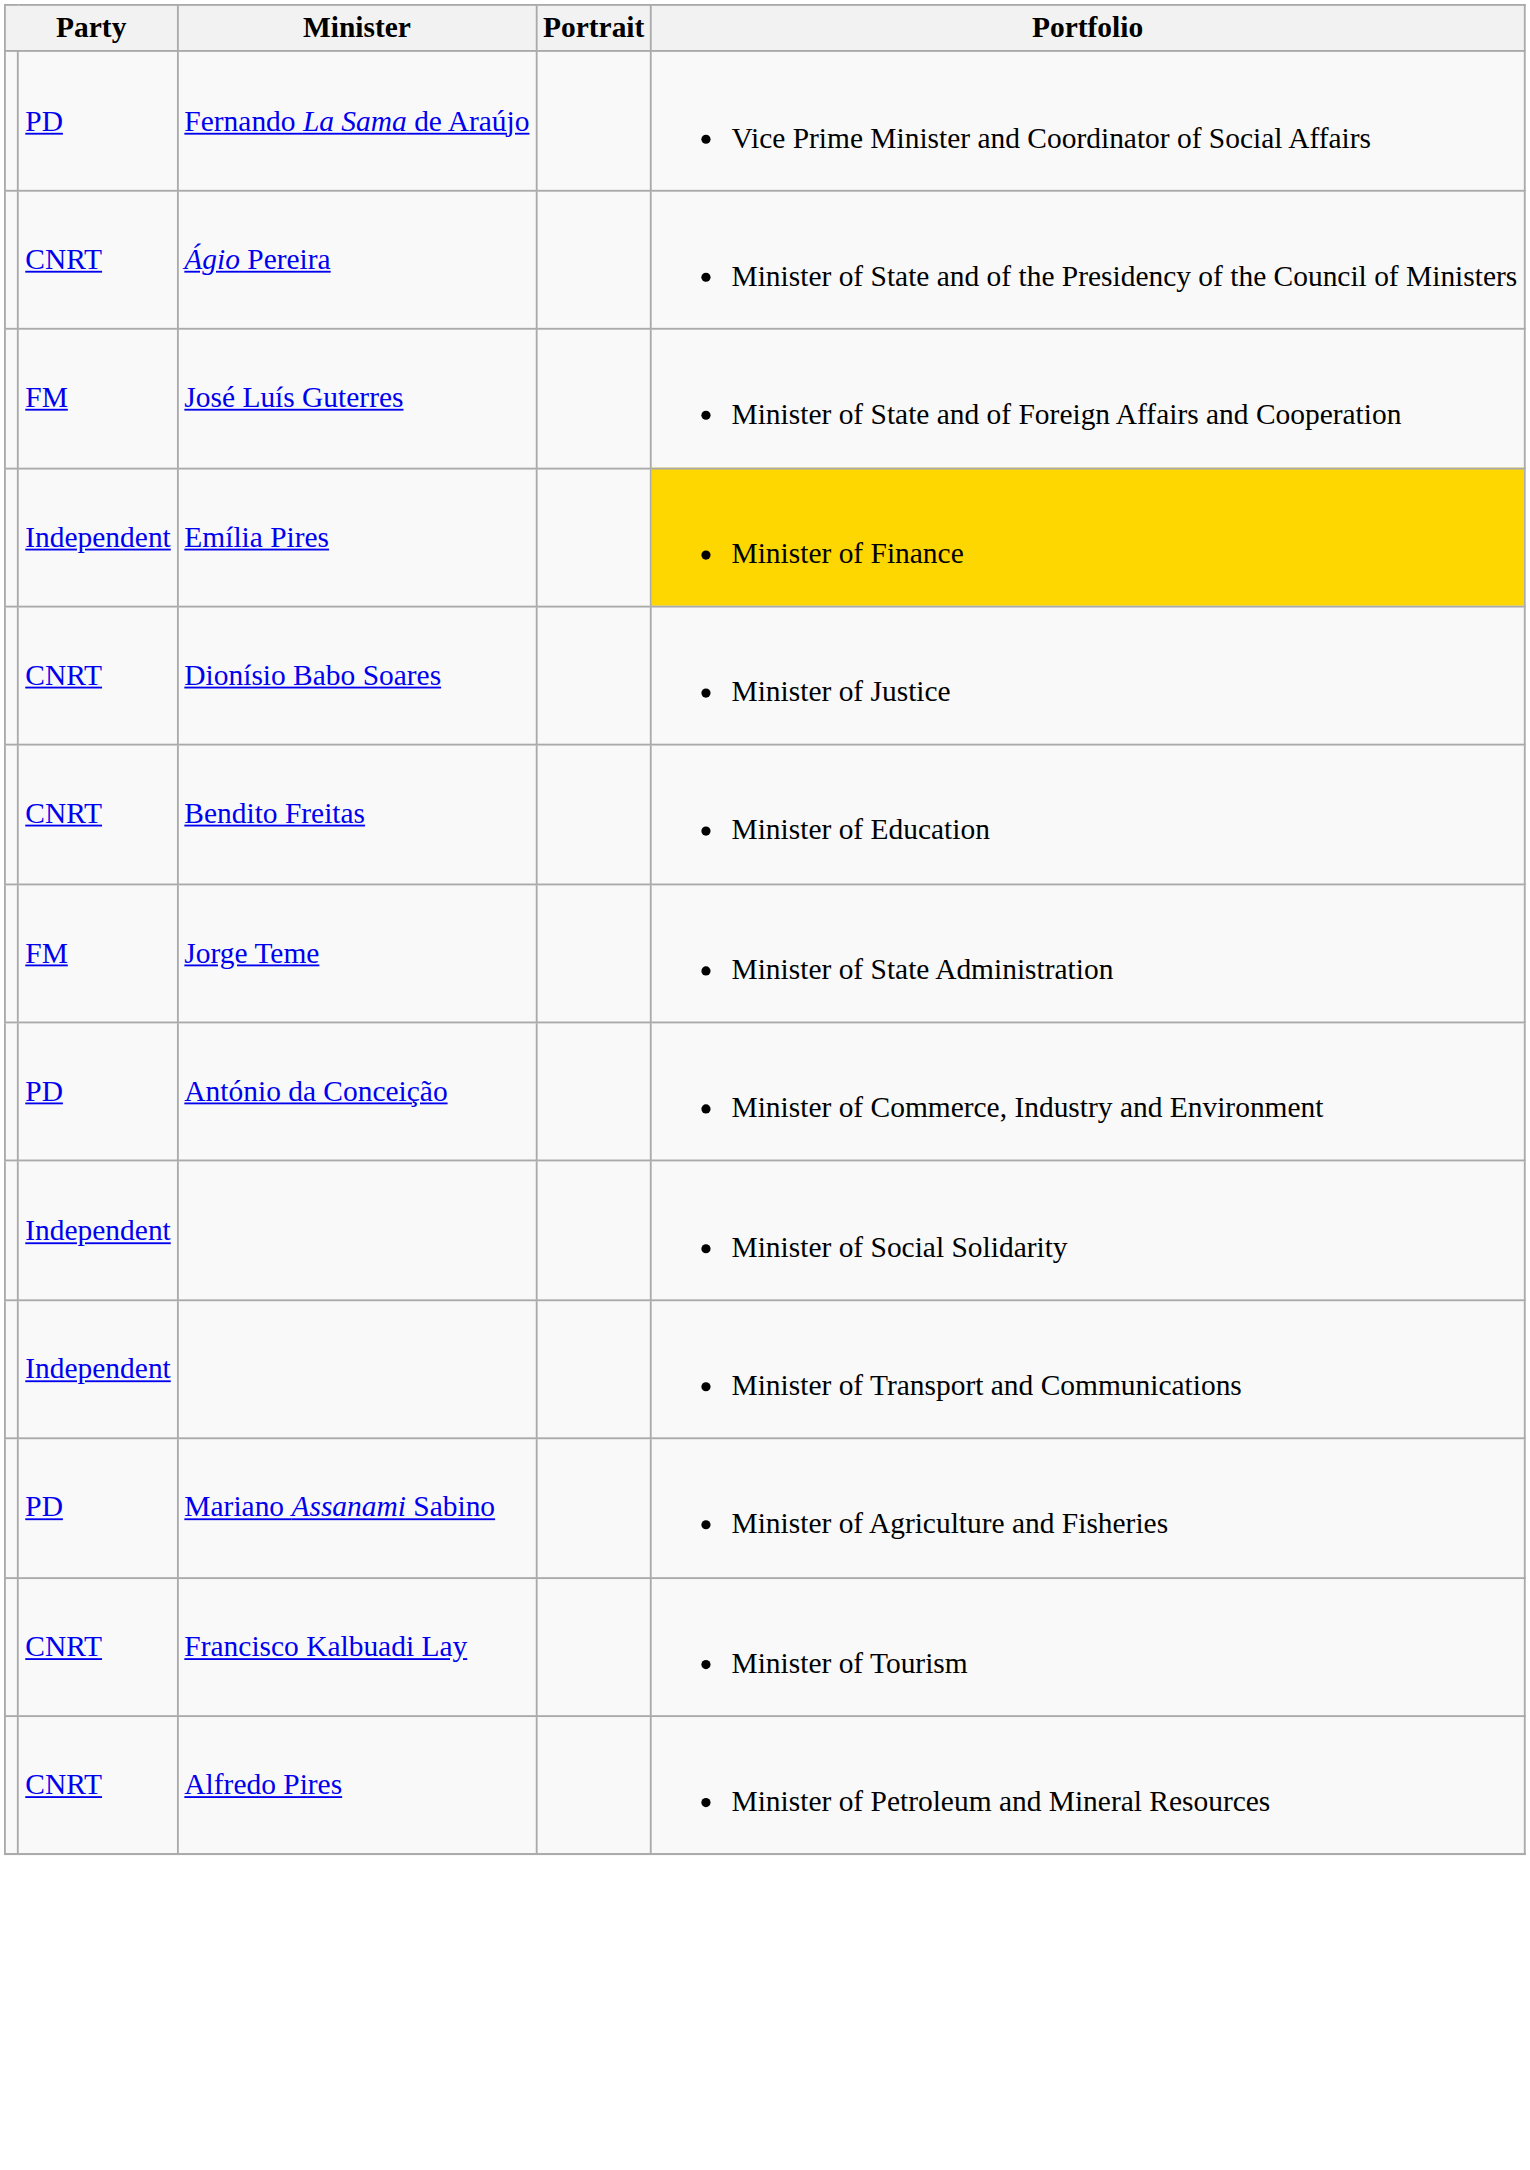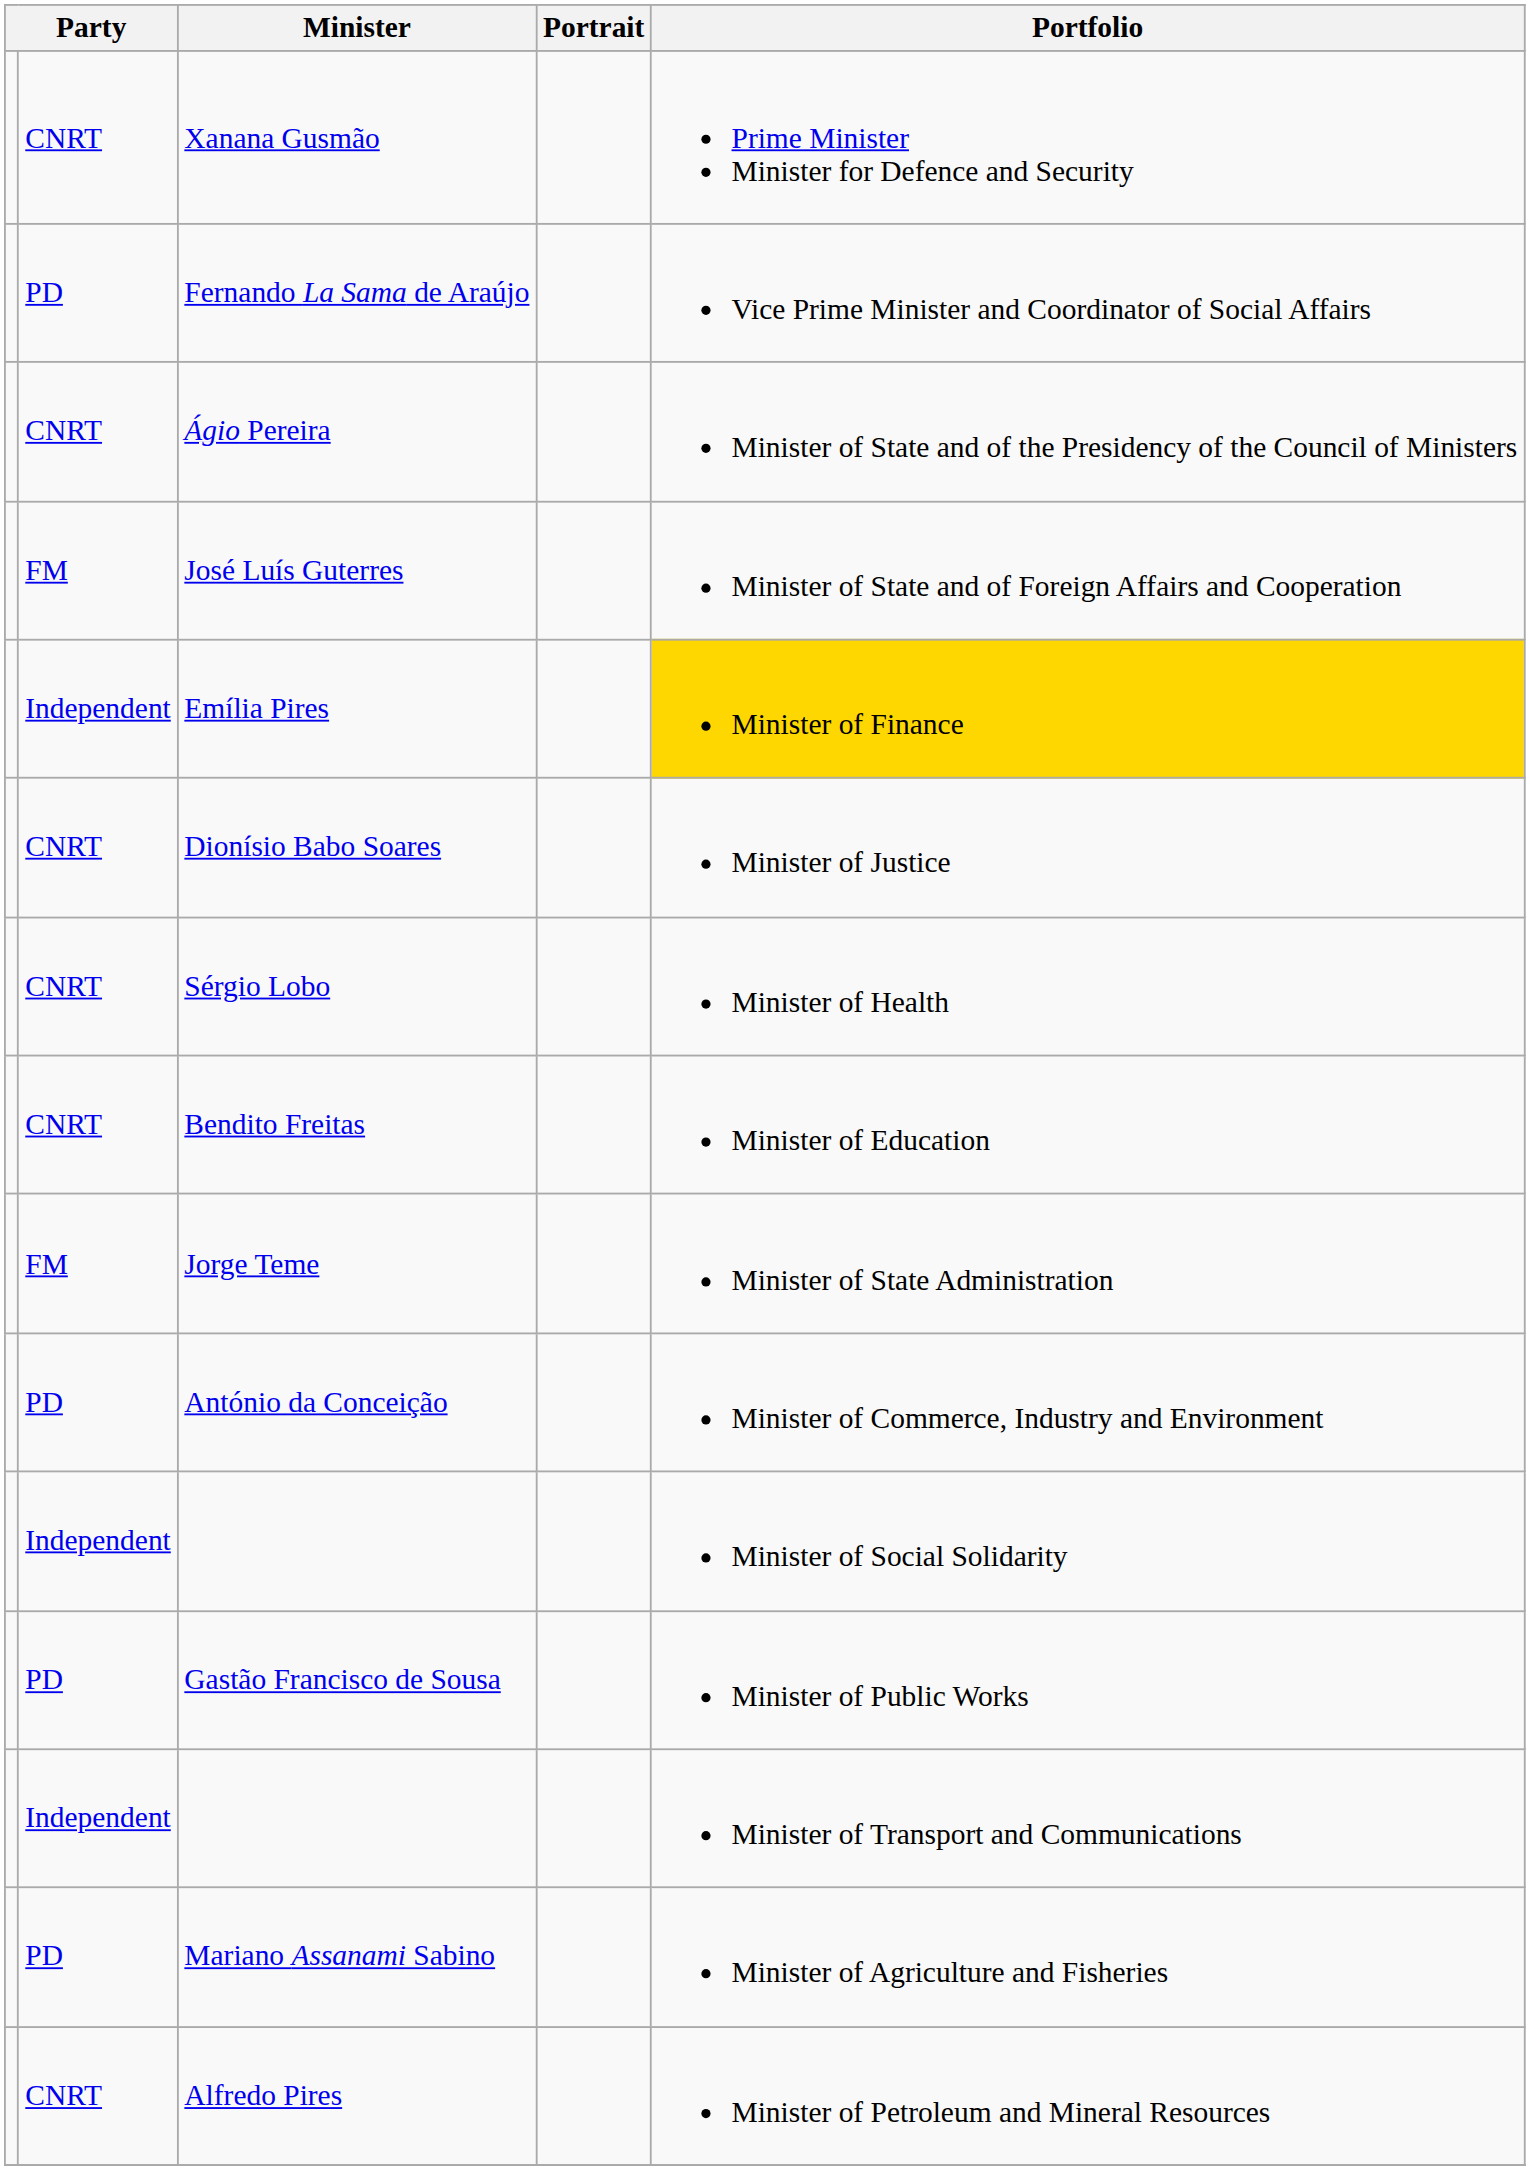+ row: CNRT | Xanana Gusmão | Prime Minister Minister for Defence and Security
+ row: CNRT | Sérgio Lobo | Minister of Health
+ row: PD | Gastão Francisco de Sousa | Minister of Public Works
- row: CNRT | Francisco Kalbuadi Lay | Minister of Tourism
